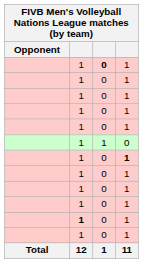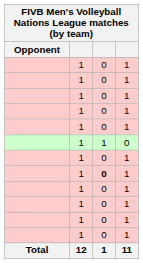row 3 | column 3: bold -> normal
row 9 | column 4: bold -> normal
row 10 | column 3: normal -> bold
row 13 | column 2: bold -> normal
